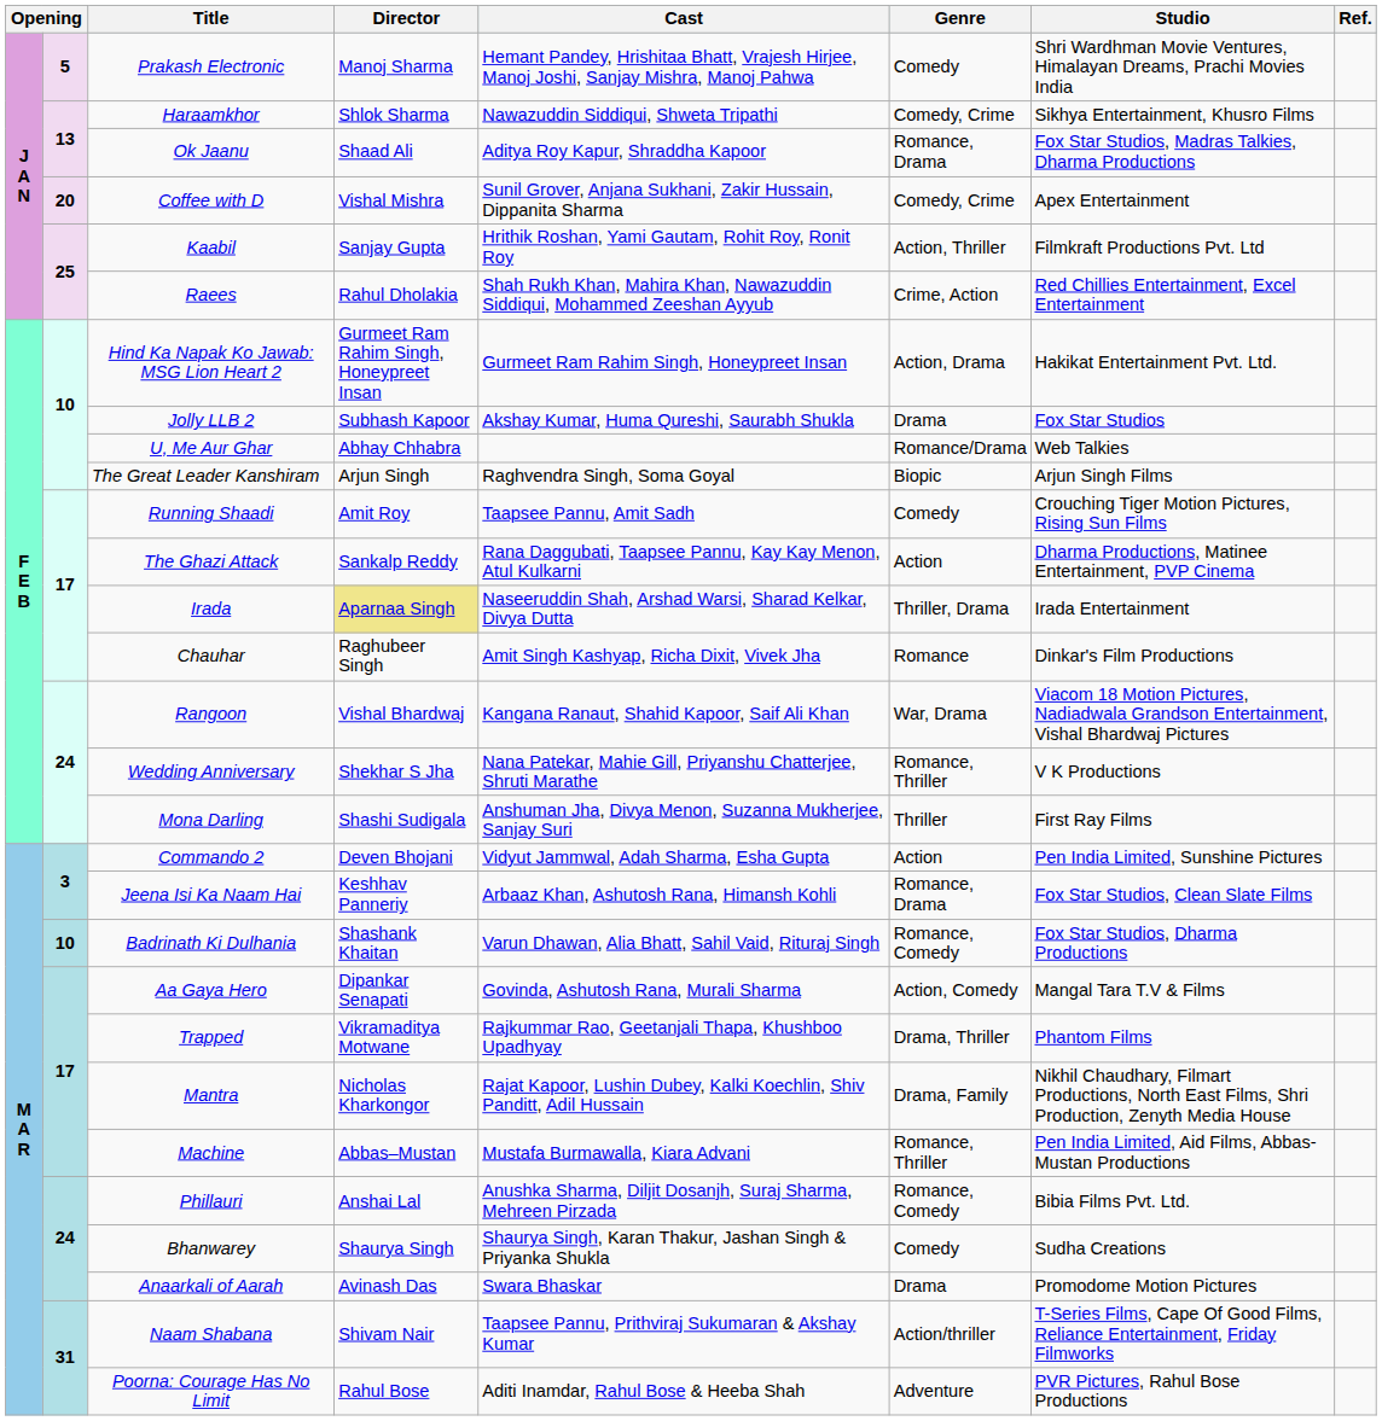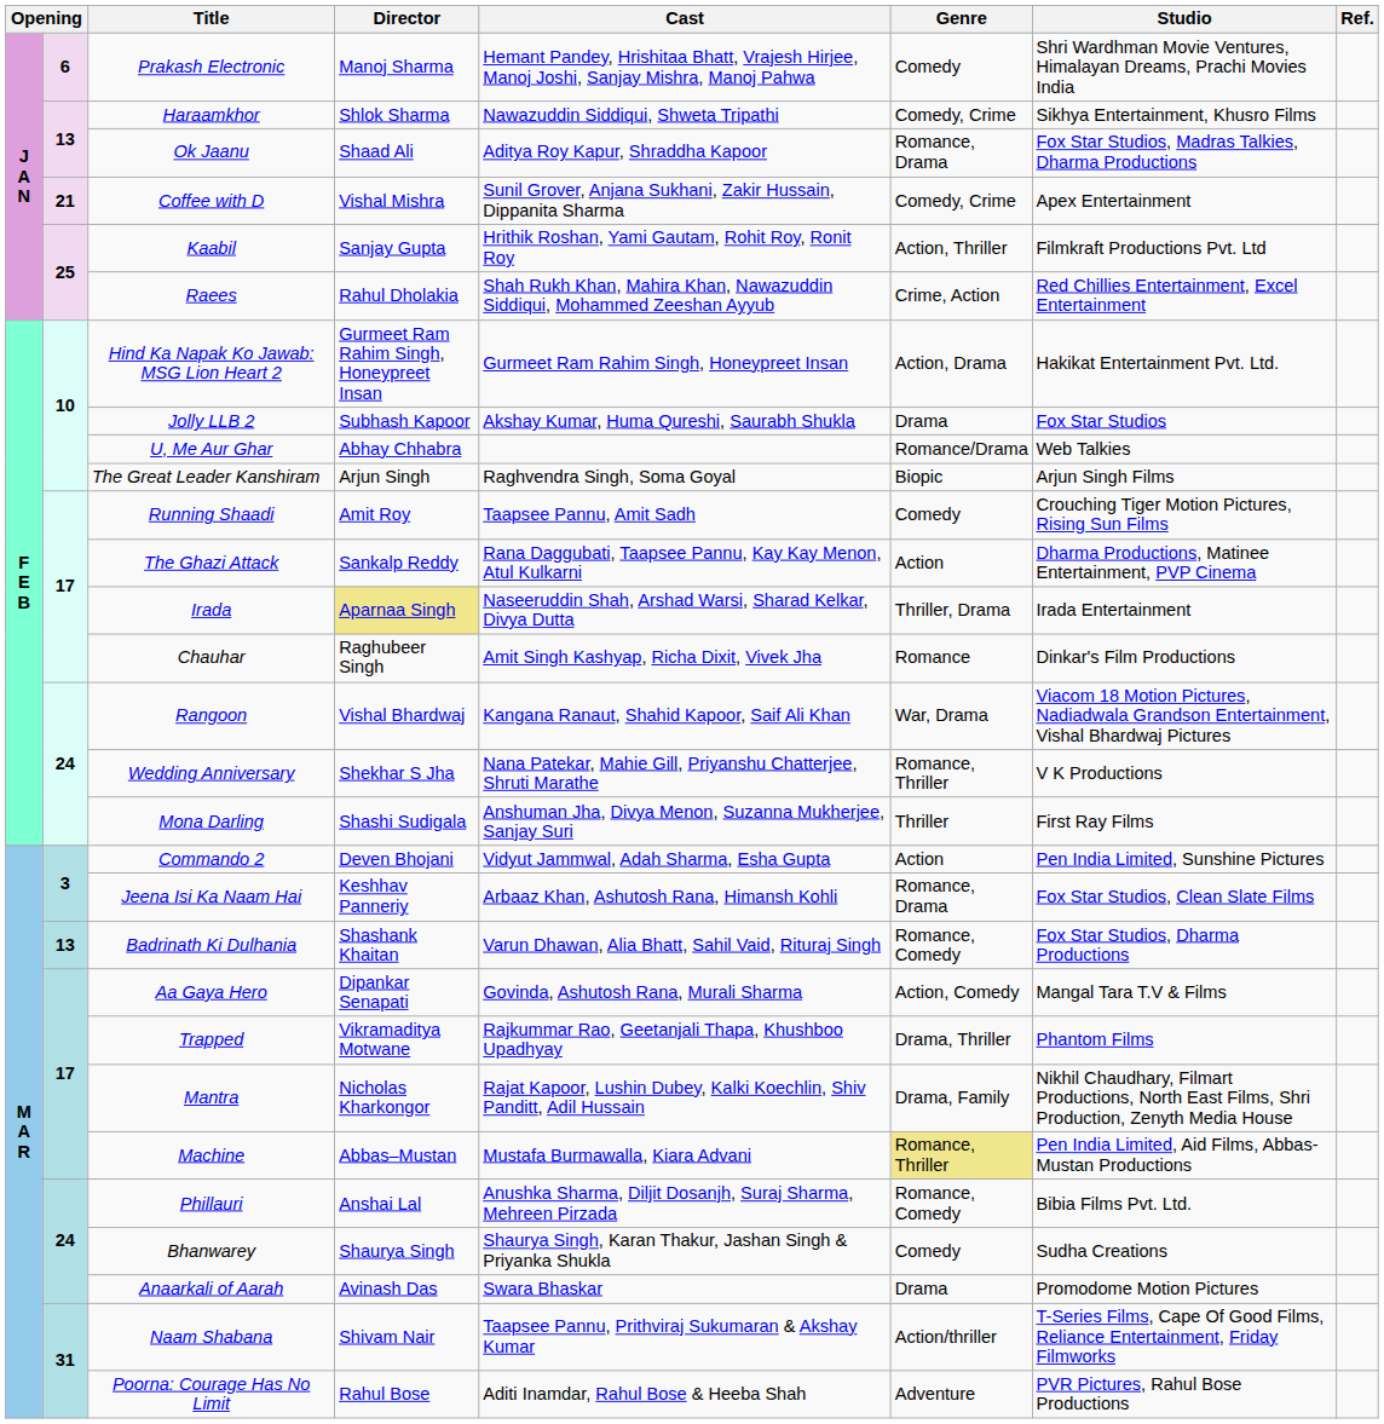Prakash Electronic | column 2: 5 -> 6
Coffee with D | column 2: 20 -> 21
Badrinath Ki Dulhania | column 2: 10 -> 13
Machine | Genre: no background -> khaki background
